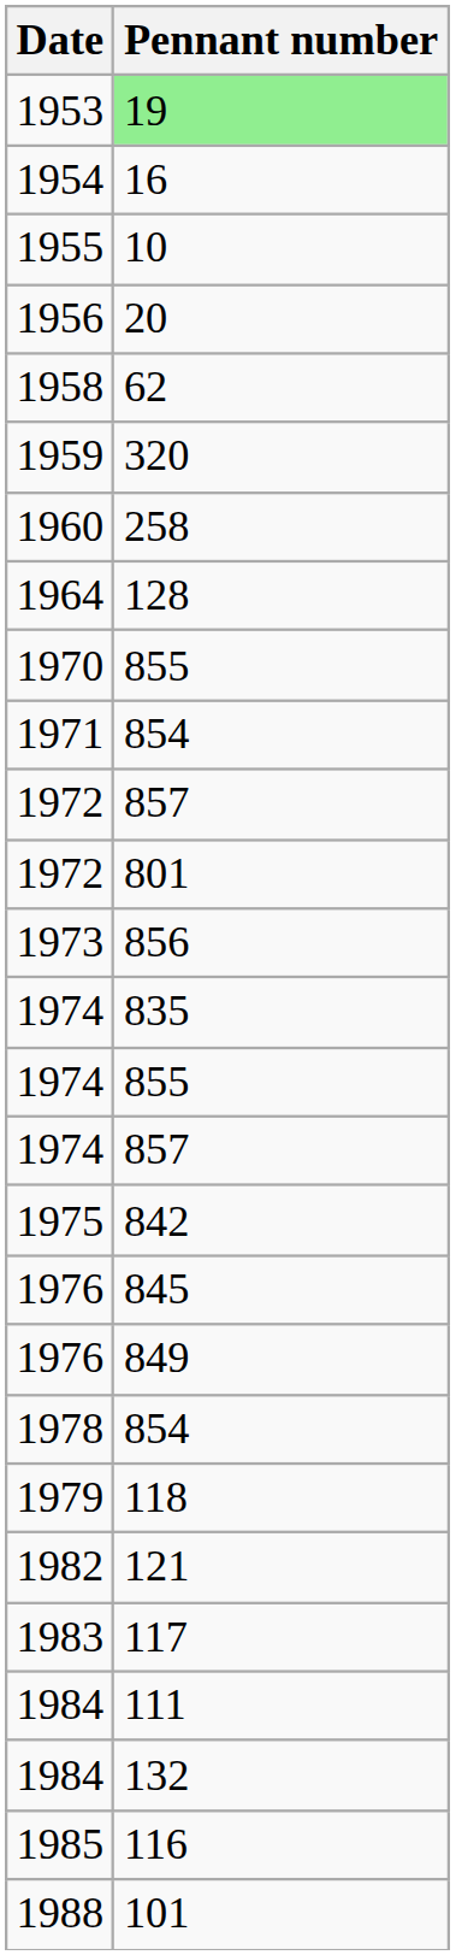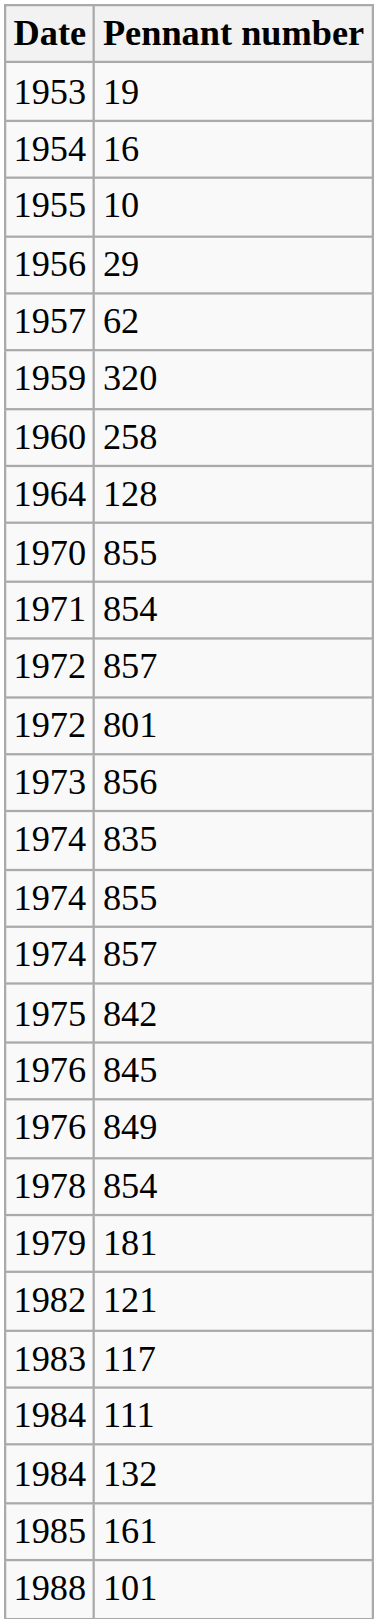row 2 | Pennant number: lightgreen background -> no background
row 5 | Pennant number: 20 -> 29
row 6 | Date: 1958 -> 1957
row 22 | Pennant number: 118 -> 181
row 27 | Pennant number: 116 -> 161
